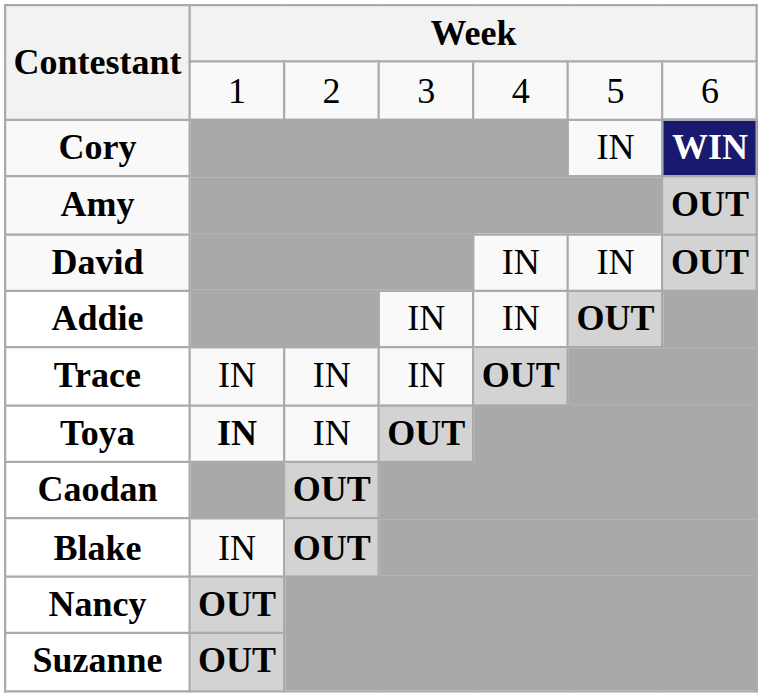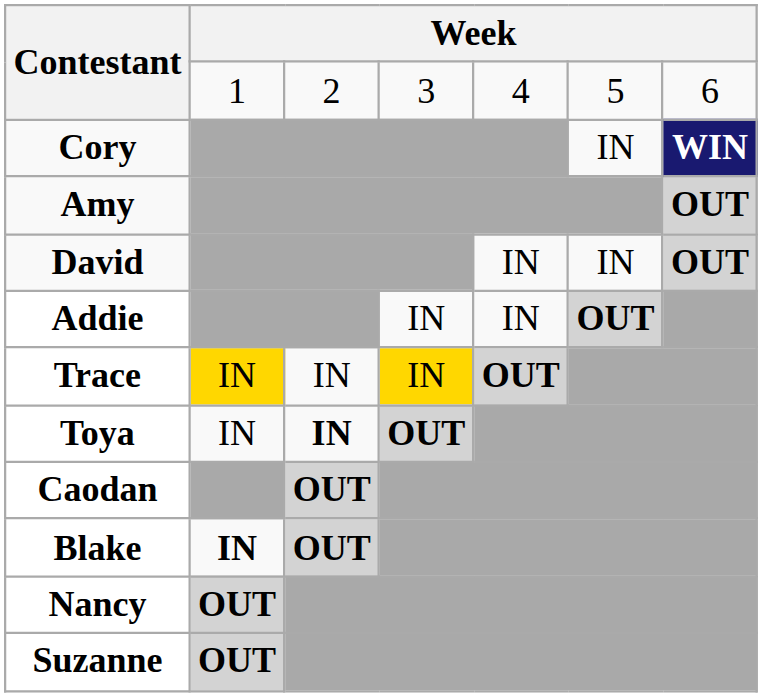Trace | column 2: no background -> gold background
Trace | column 4: no background -> gold background
Toya | column 2: bold -> normal
Toya | column 3: normal -> bold
Blake | column 2: normal -> bold
